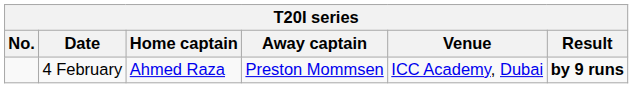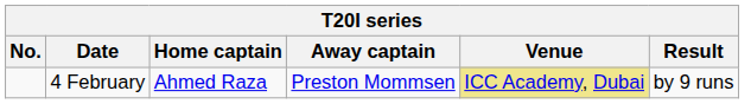4 February | Venue: no background -> khaki background
4 February | Result: bold -> normal
